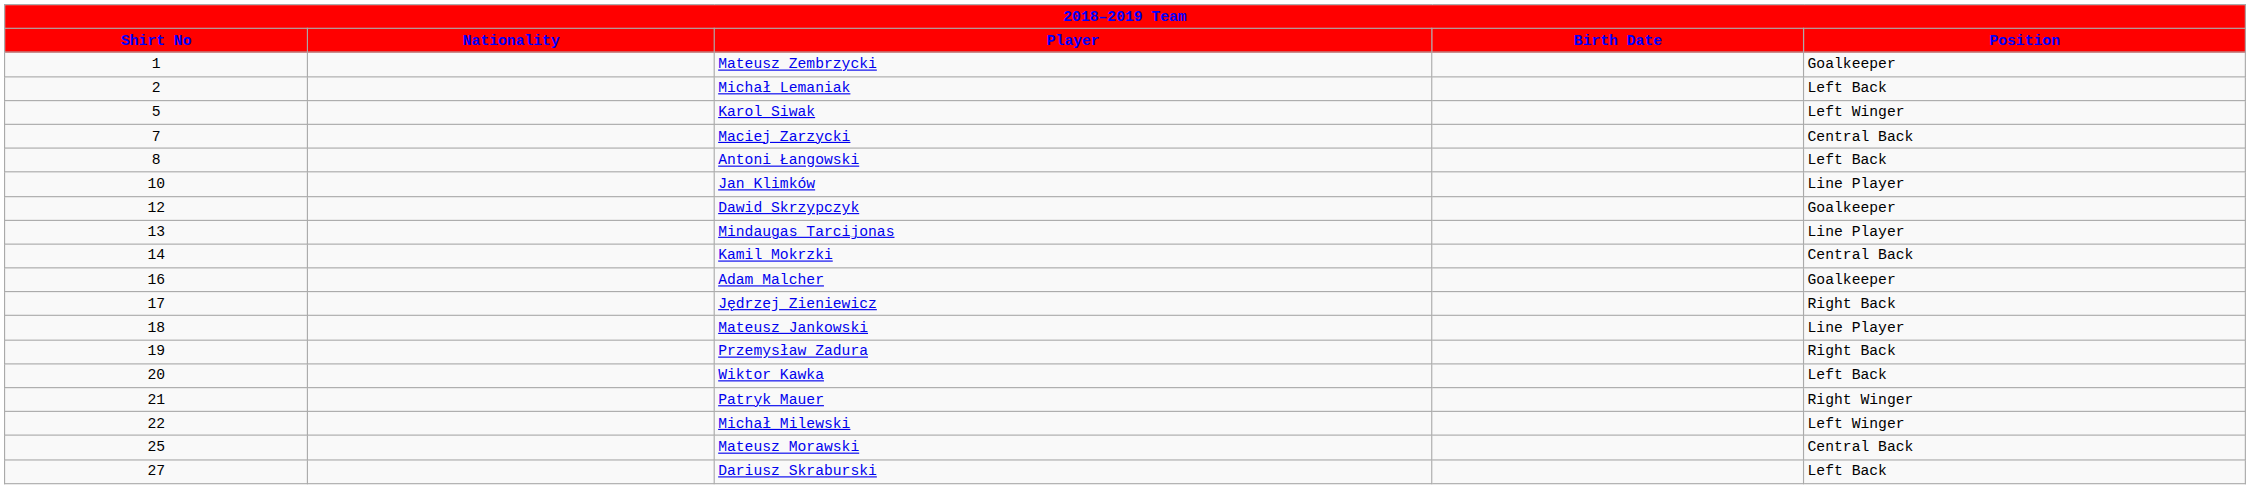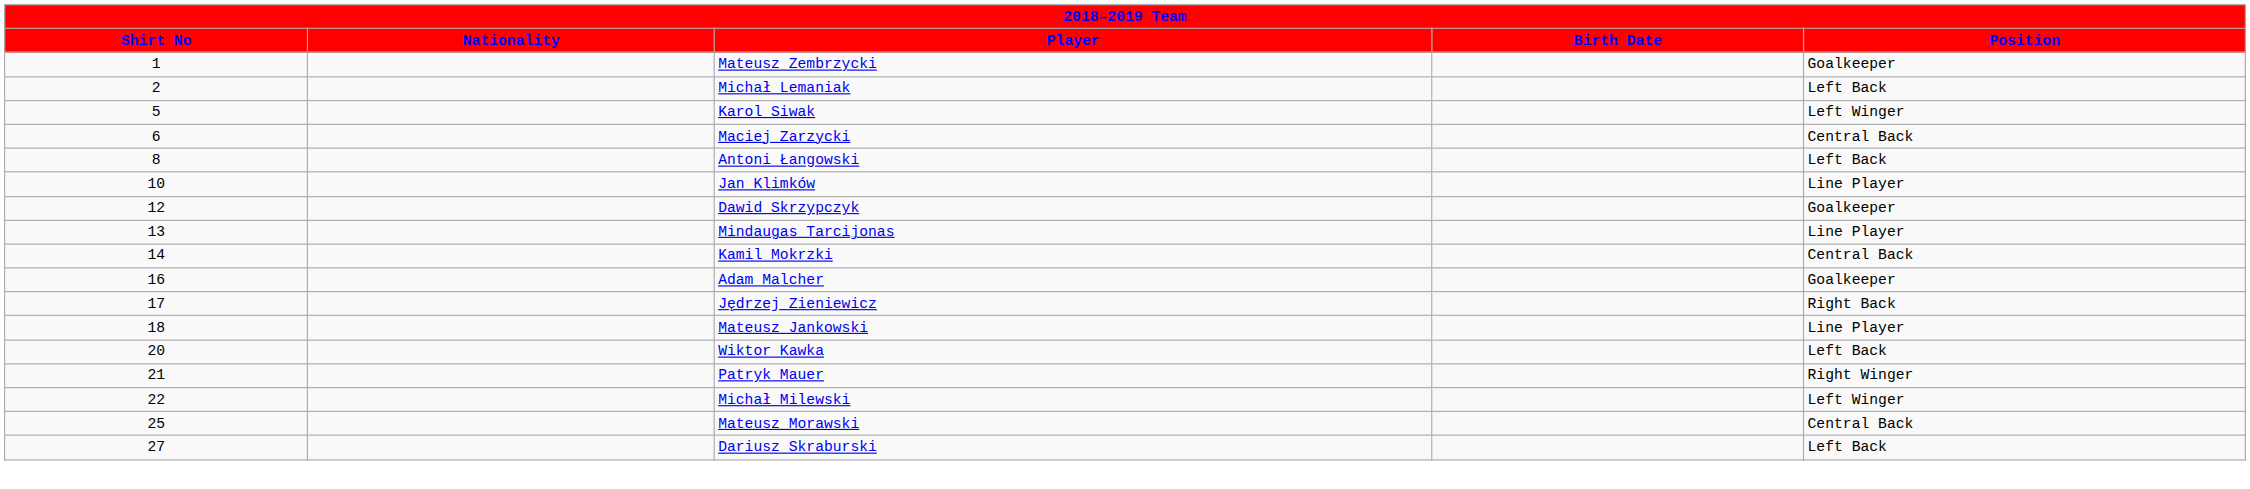Maciej Zarzycki | Shirt No: 7 -> 6
- row: 19 | Przemysław Zadura | Right Back
